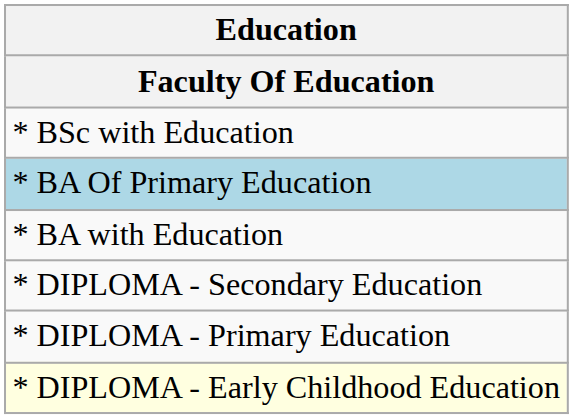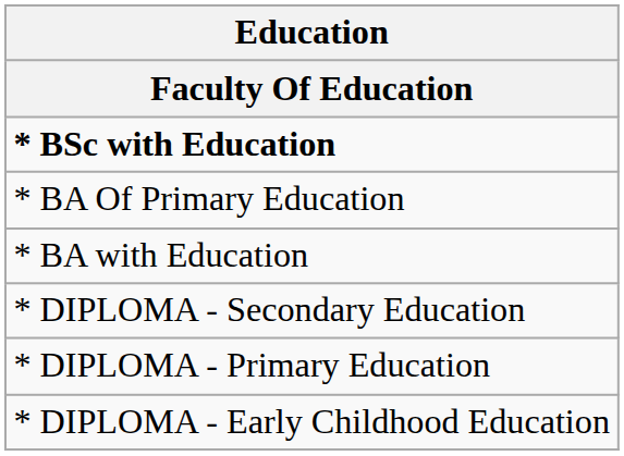* BSc with Education | Faculty Of Education: normal -> bold
* BA Of Primary Education | Faculty Of Education: lightblue background -> no background
* DIPLOMA - Early Childhood Education | Faculty Of Education: lightyellow background -> no background
